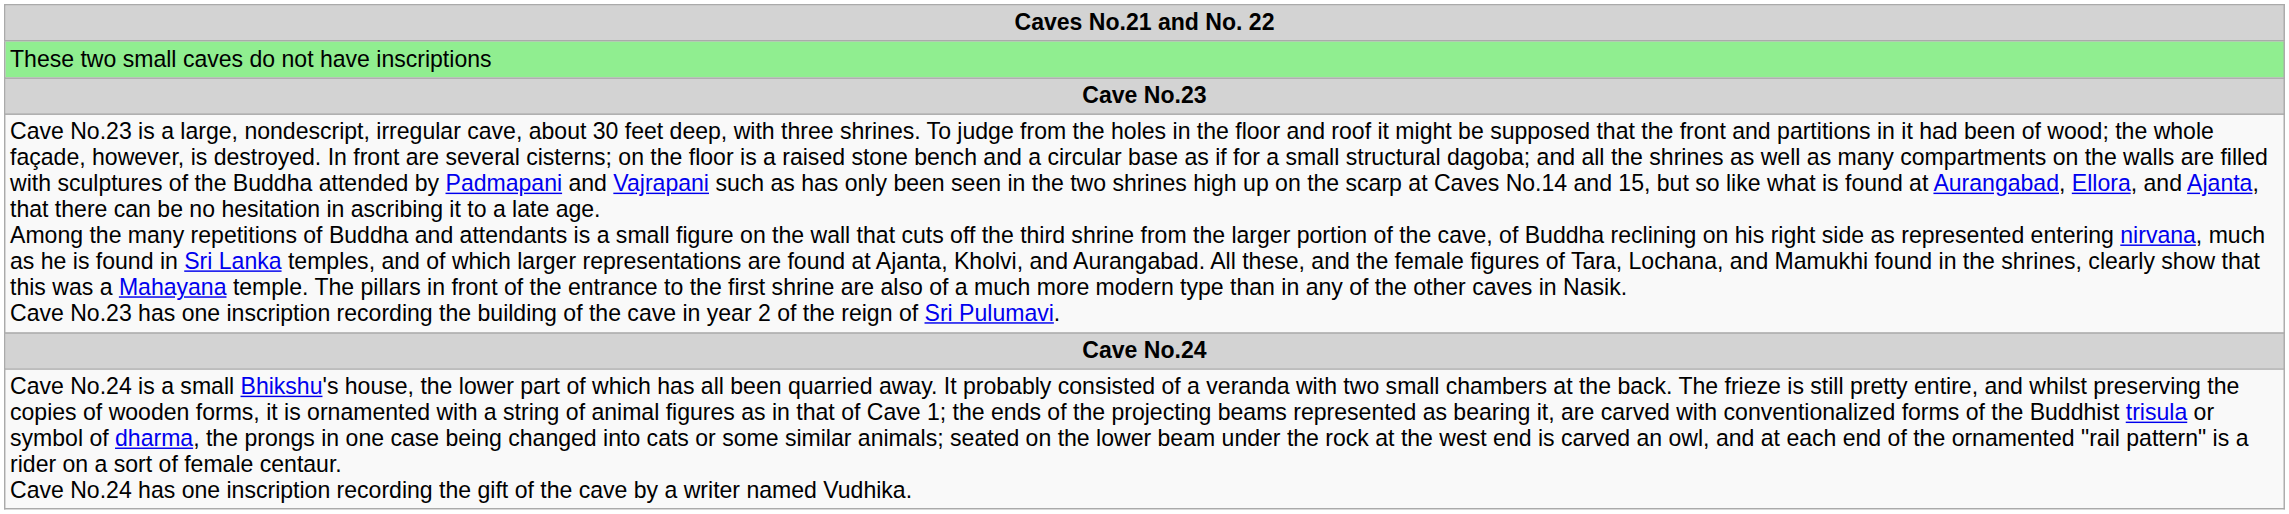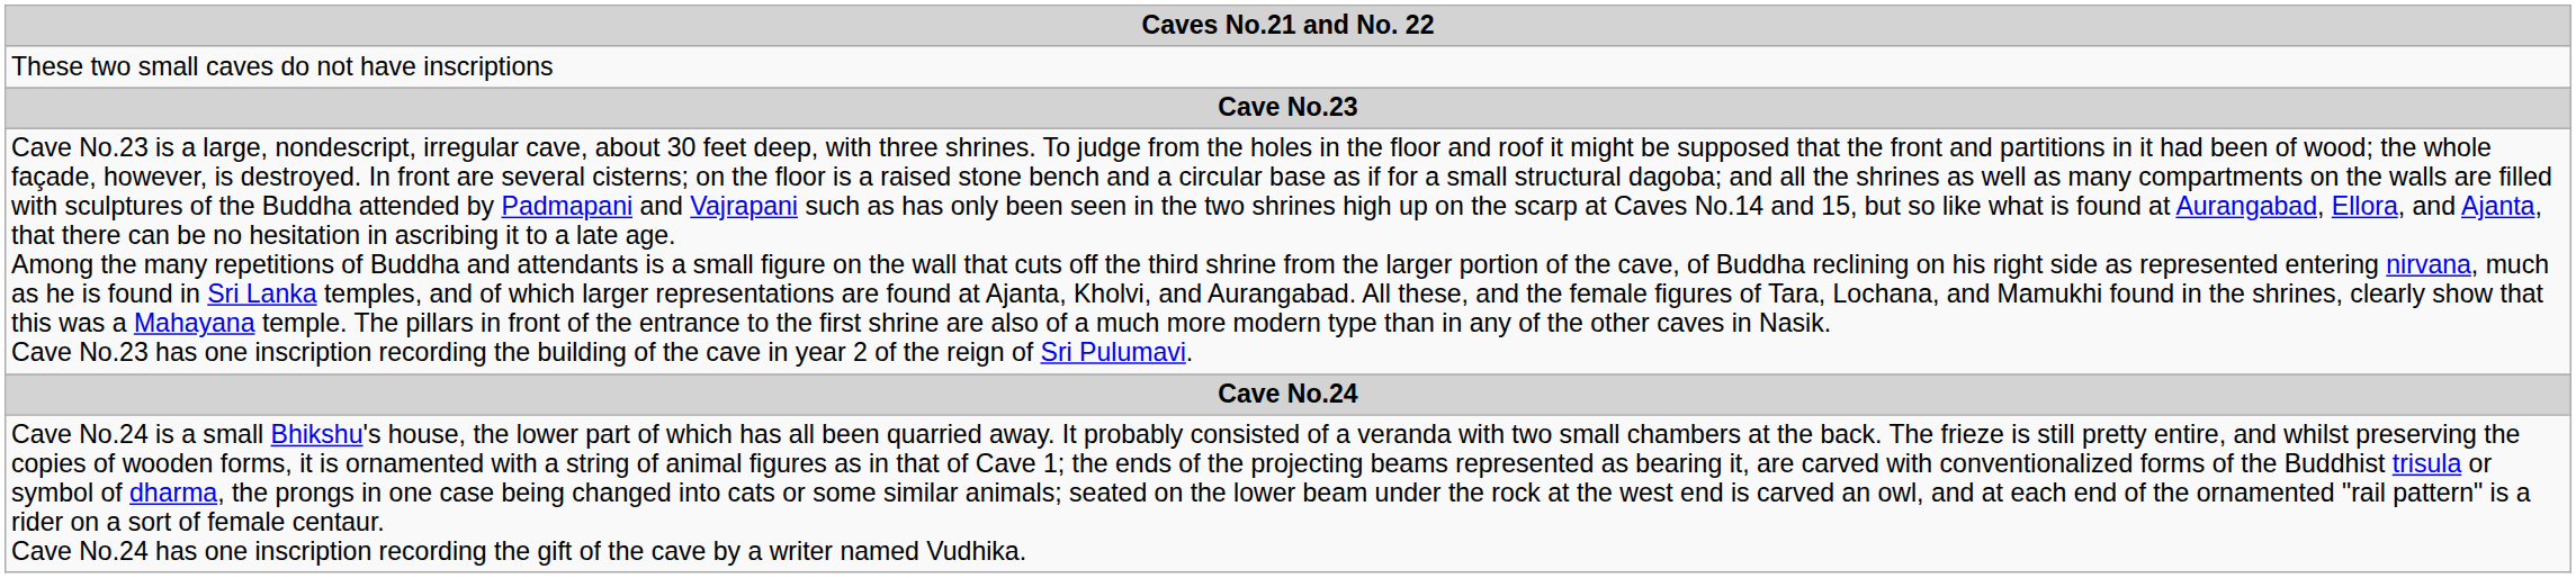These two small caves do not have inscriptions | column 1: lightgreen background -> no background
